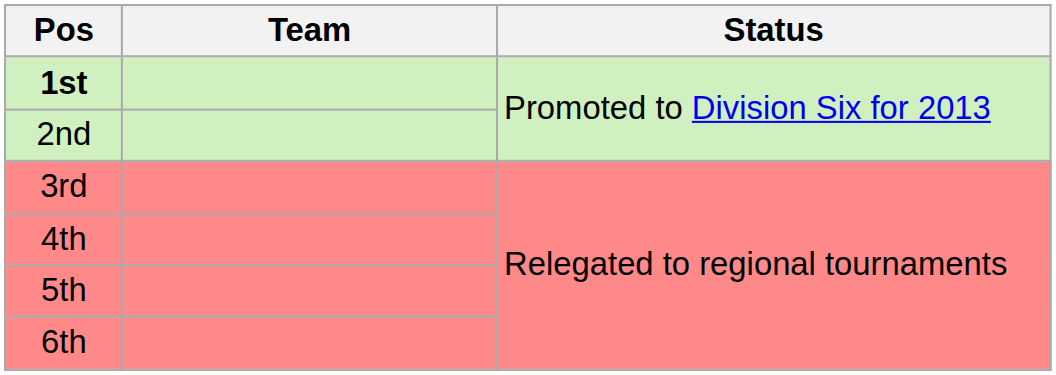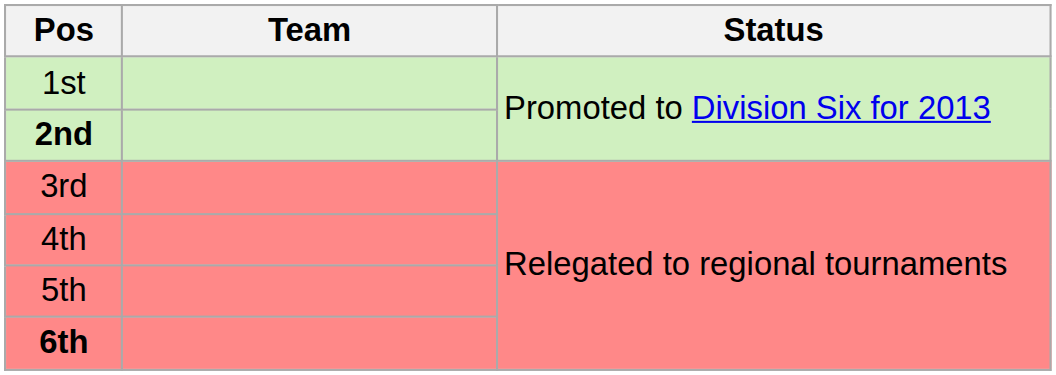1st | Pos: bold -> normal
2nd | Pos: normal -> bold
6th | Pos: normal -> bold
